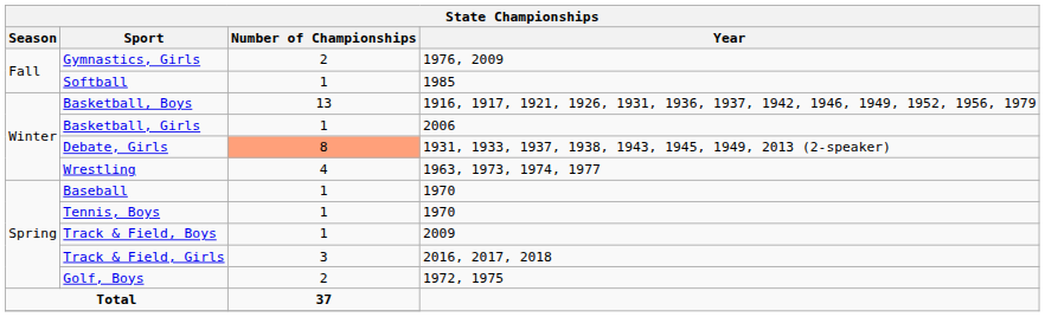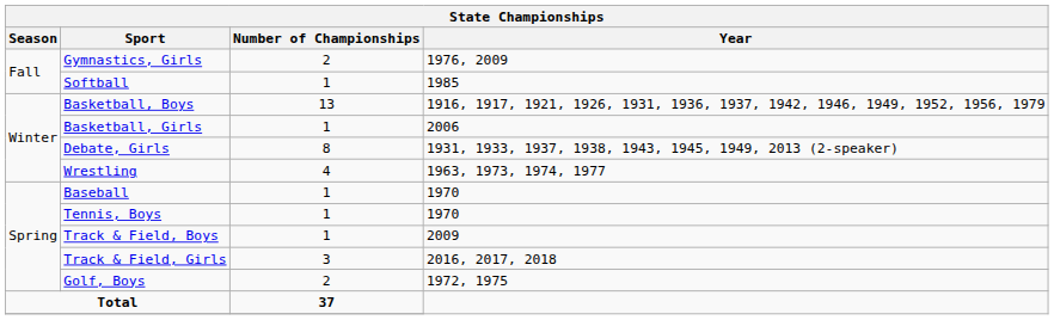Debate, Girls | Number of Championships: lightsalmon background -> no background
